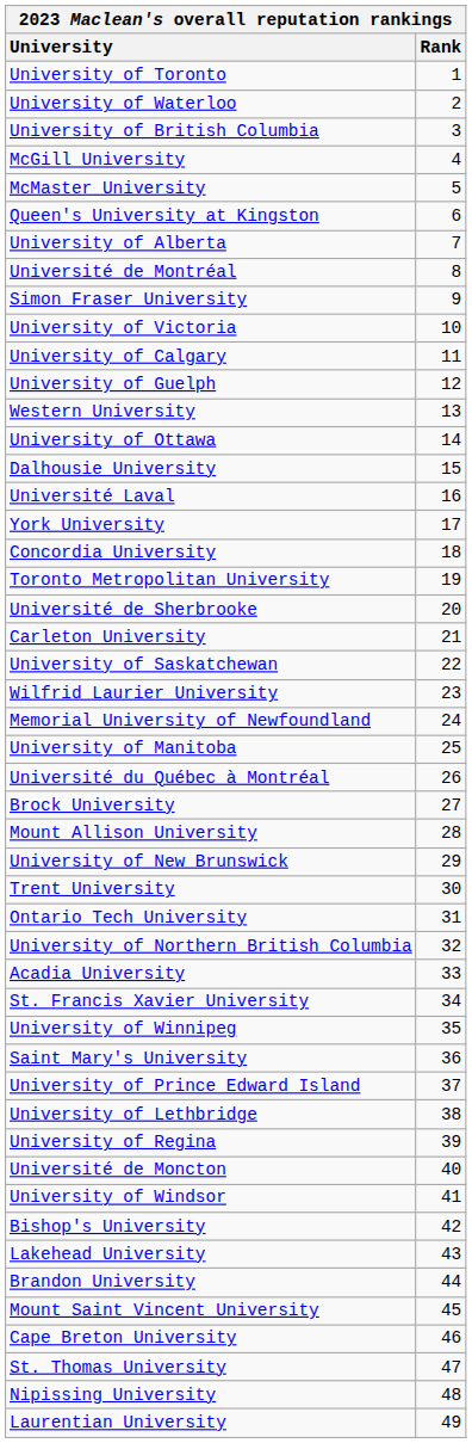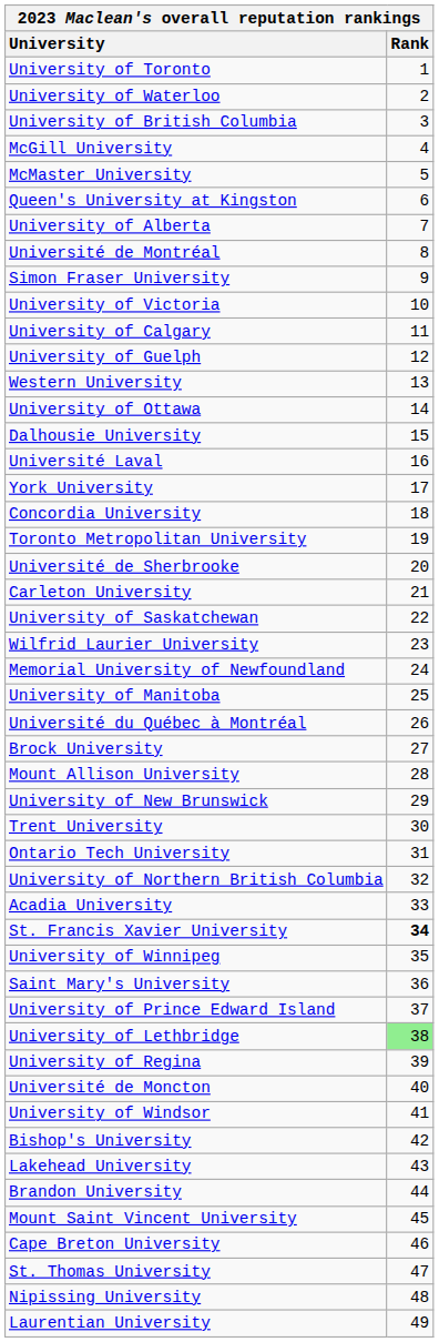St. Francis Xavier University | Rank: normal -> bold
University of Lethbridge | Rank: no background -> lightgreen background
